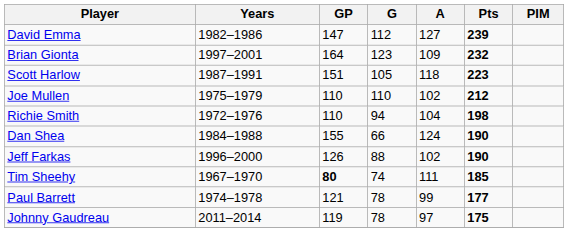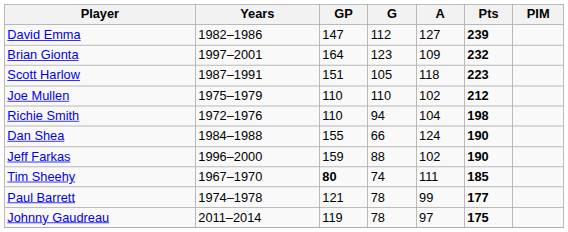Jeff Farkas | GP: 126 -> 159
